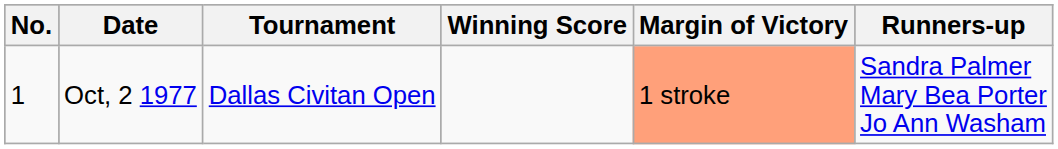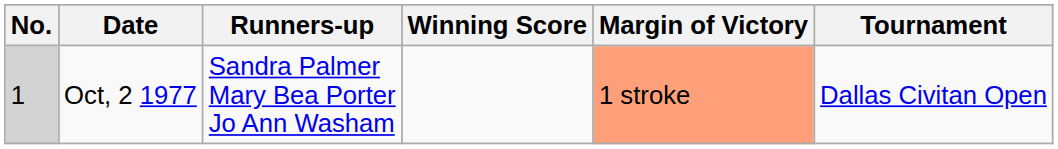columns swapped: Tournament <-> Runners-up
Oct, 2 1977 | No.: no background -> lightgrey background
